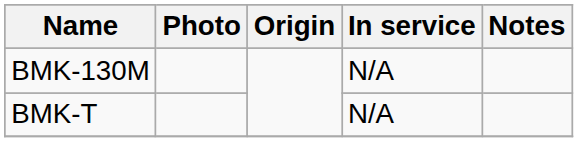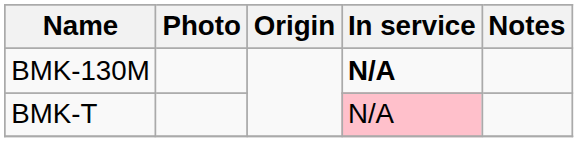BMK-130M | In service: normal -> bold
BMK-T | In service: no background -> pink background
